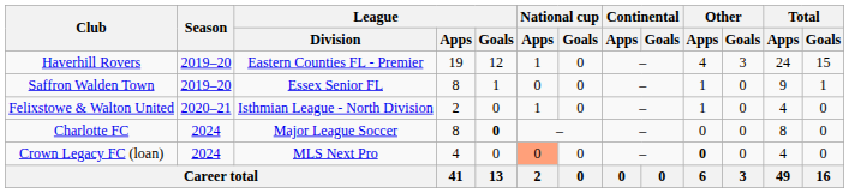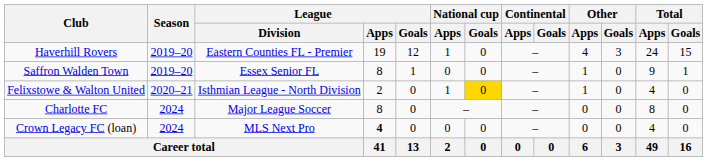Felixstowe & Walton United | National cup / Goals: no background -> gold background
Charlotte FC | League / Goals: bold -> normal
Crown Legacy FC (loan) | League / Apps: normal -> bold
Crown Legacy FC (loan) | National cup / Apps: lightsalmon background -> no background
Crown Legacy FC (loan) | Other / Apps: bold -> normal
